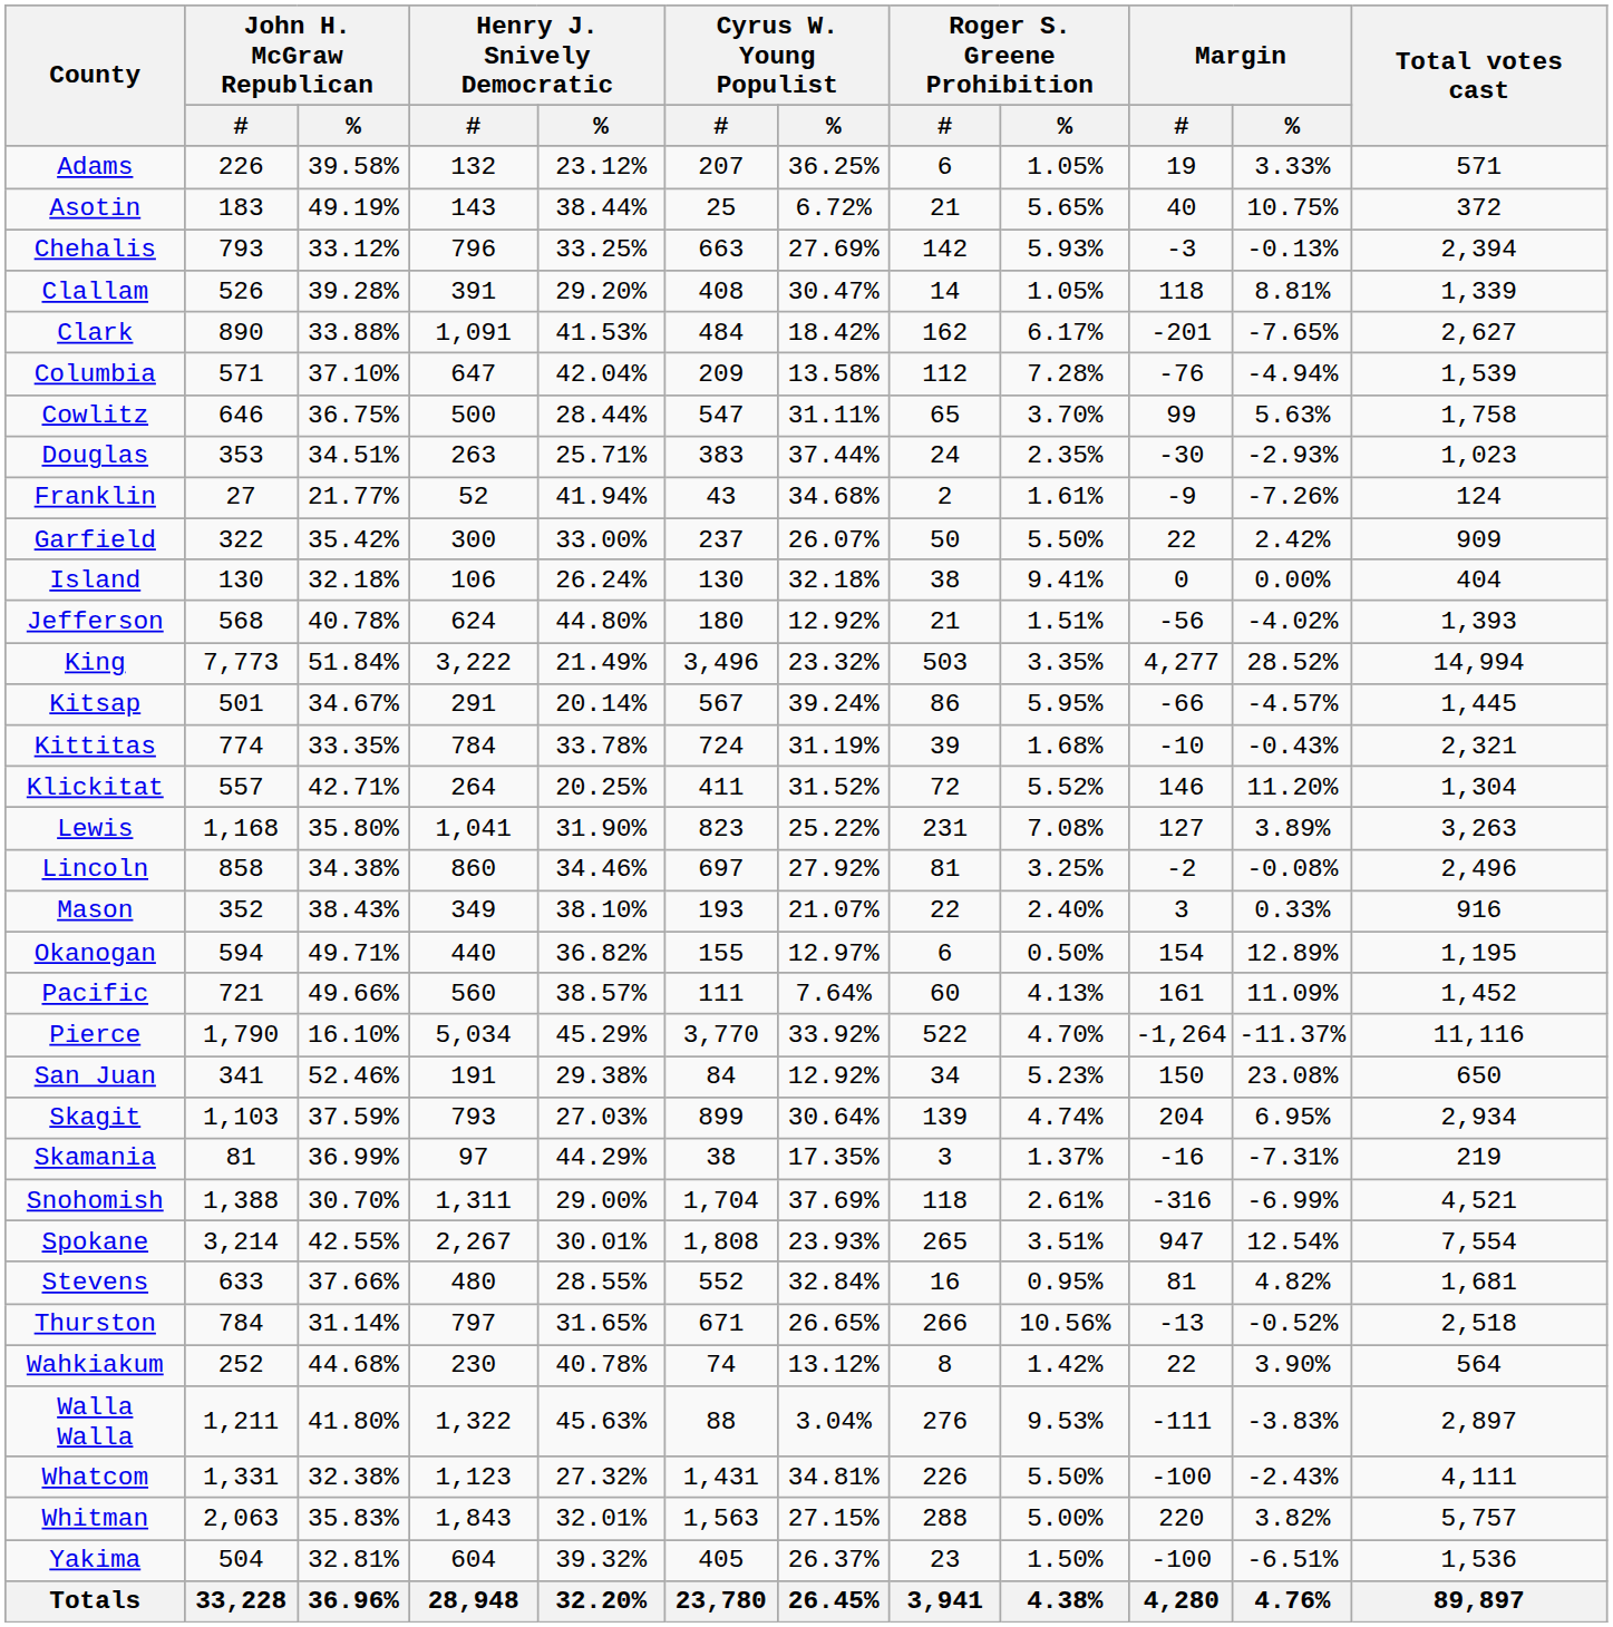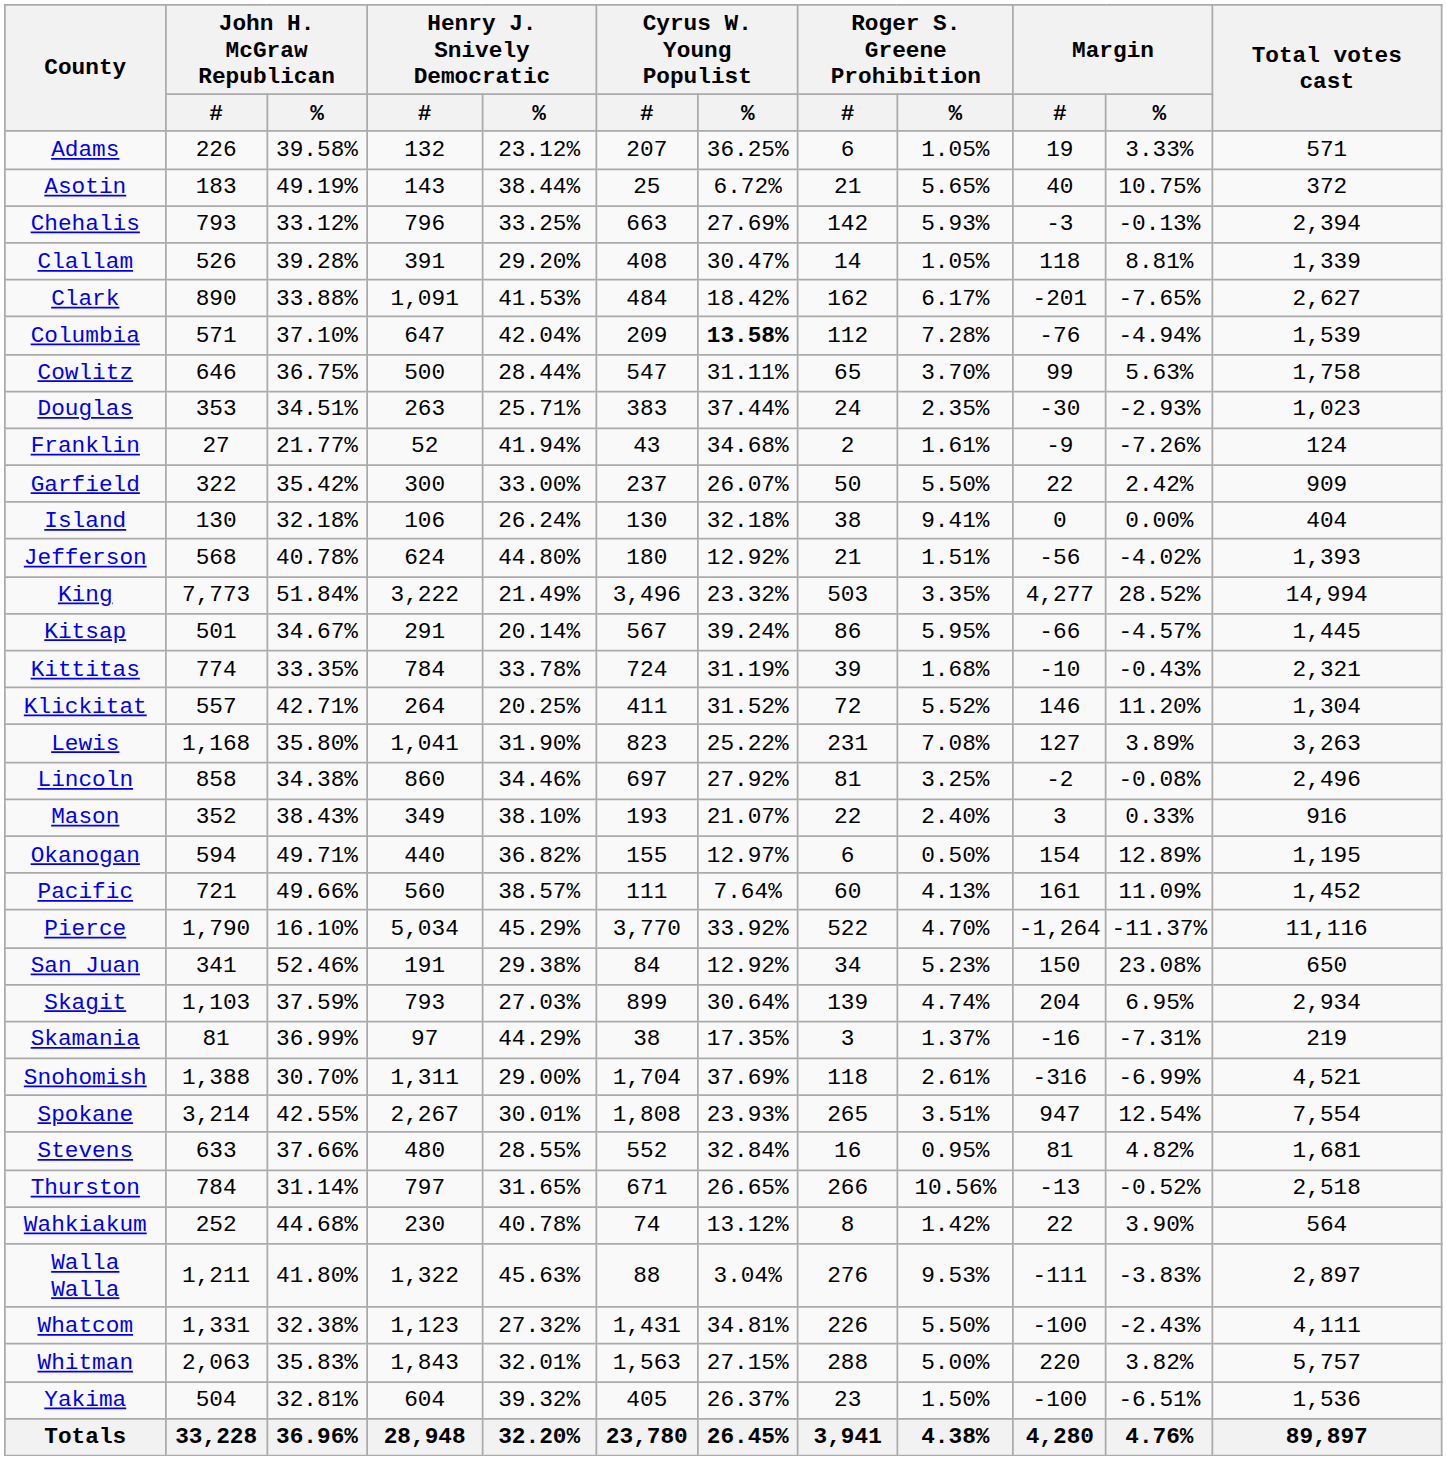Columbia | Cyrus W. Young Populist / %: normal -> bold
